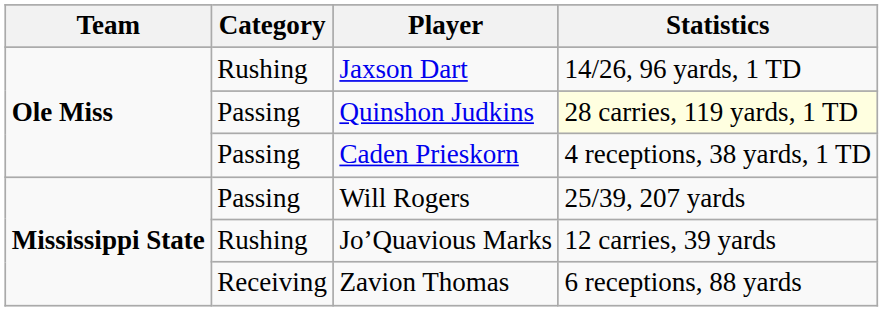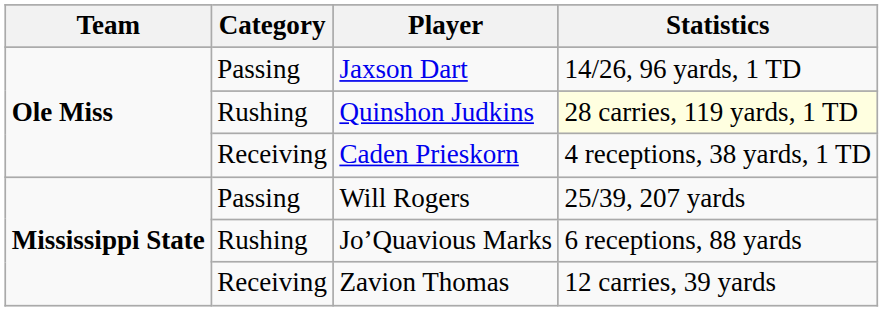Jaxson Dart | Category: Rushing -> Passing
Quinshon Judkins | Category: Passing -> Rushing
Caden Prieskorn | Category: Passing -> Receiving
Jo’Quavious Marks | Statistics: 12 carries, 39 yards -> 6 receptions, 88 yards
Zavion Thomas | Statistics: 6 receptions, 88 yards -> 12 carries, 39 yards
